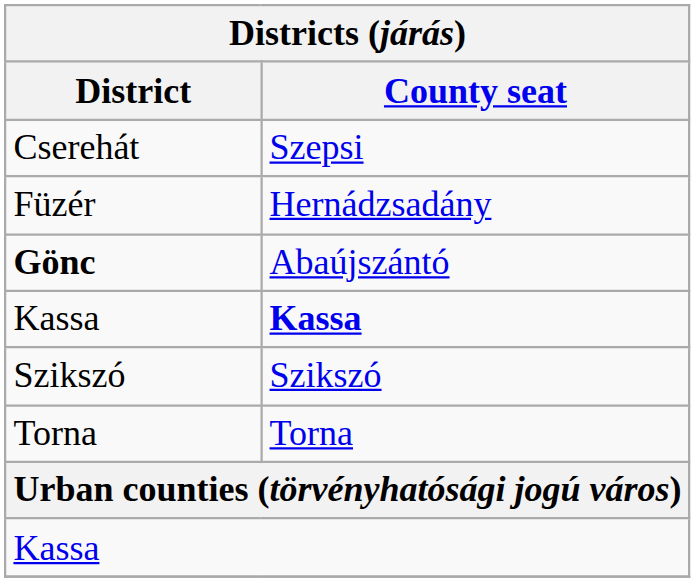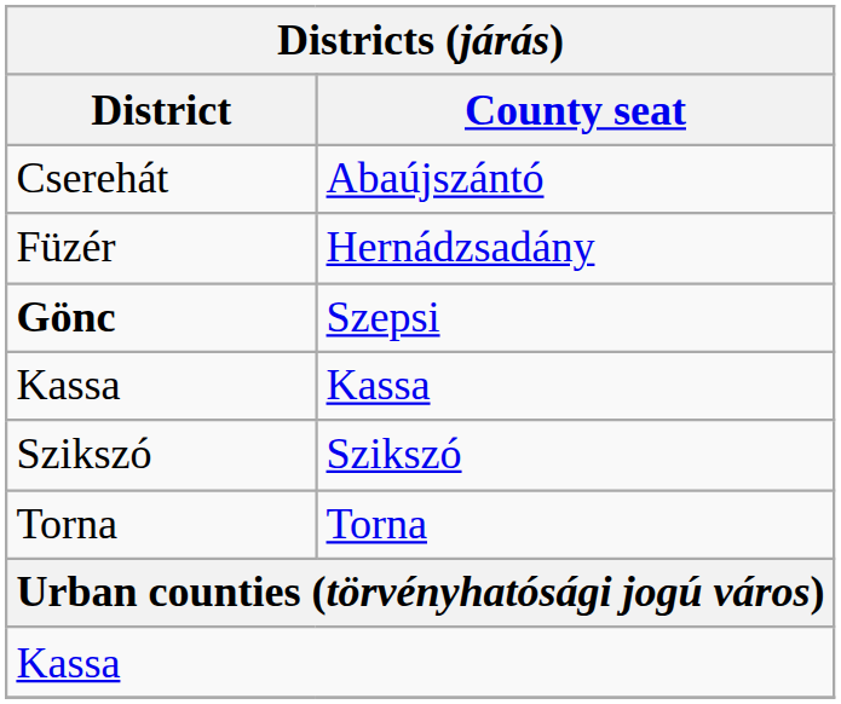row 3 | County seat: Szepsi -> Abaújszántó
row 5 | County seat: Abaújszántó -> Szepsi
row 6 | County seat: bold -> normal
